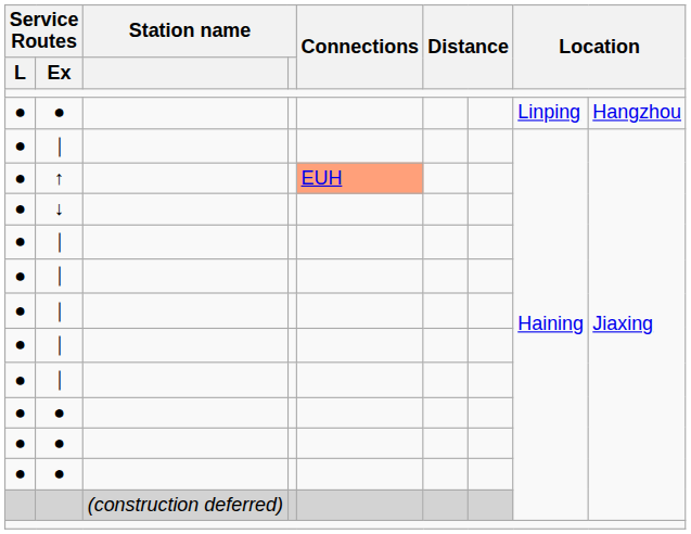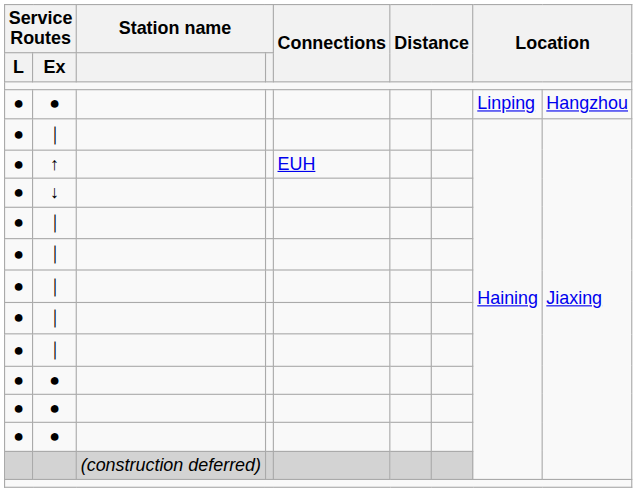↑ | Connections: lightsalmon background -> no background
